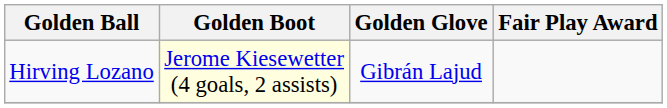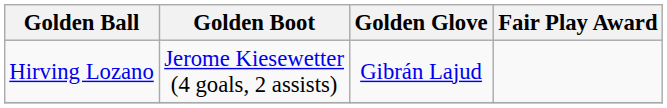Hirving Lozano | Golden Boot: lightyellow background -> no background
